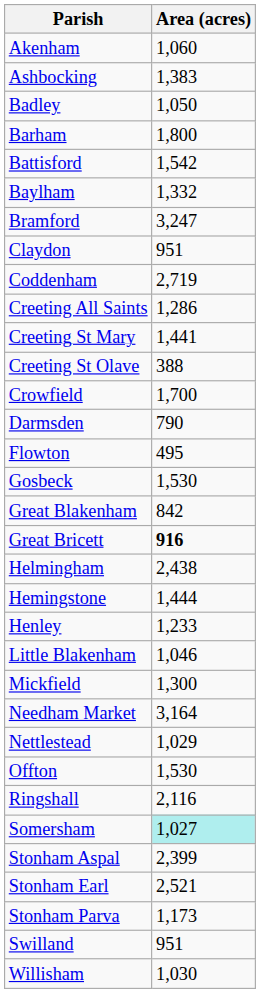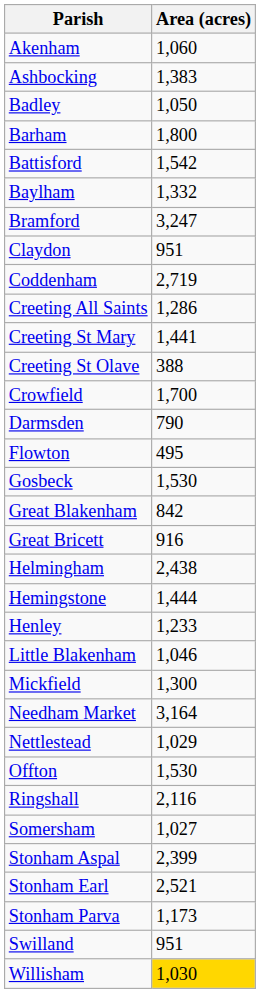Great Bricett | Area (acres): bold -> normal
Somersham | Area (acres): paleturquoise background -> no background
Willisham | Area (acres): no background -> gold background
